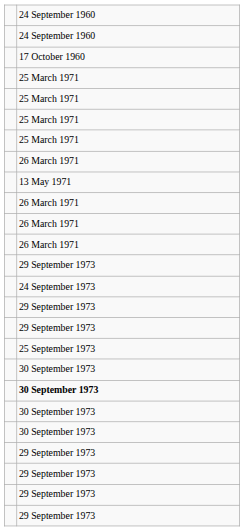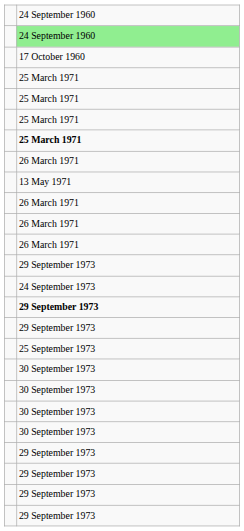row 2 | column 2: no background -> lightgreen background
row 7 | column 2: normal -> bold
row 15 | column 2: normal -> bold
row 19 | column 2: bold -> normal
